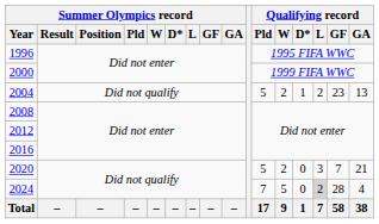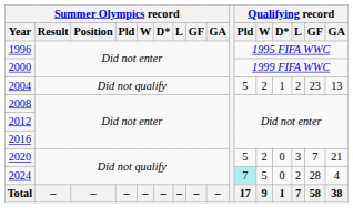2024 | Qualifying record / Pld: no background -> paleturquoise background
2024 | Qualifying record / L: lightgrey background -> no background
